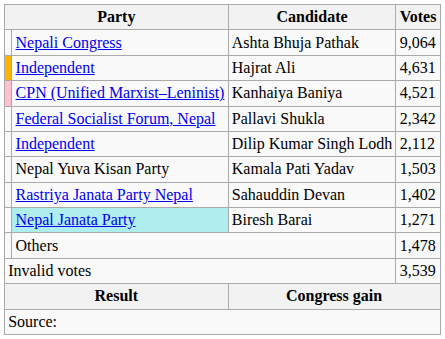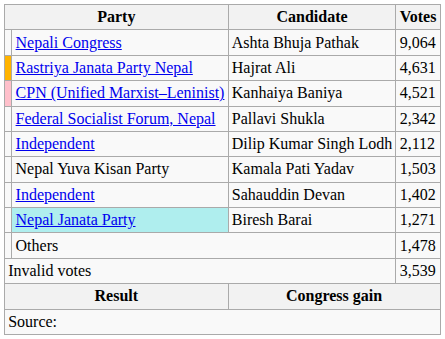Hajrat Ali | column 2: Independent -> Rastriya Janata Party Nepal
Sahauddin Devan | column 2: Rastriya Janata Party Nepal -> Independent
